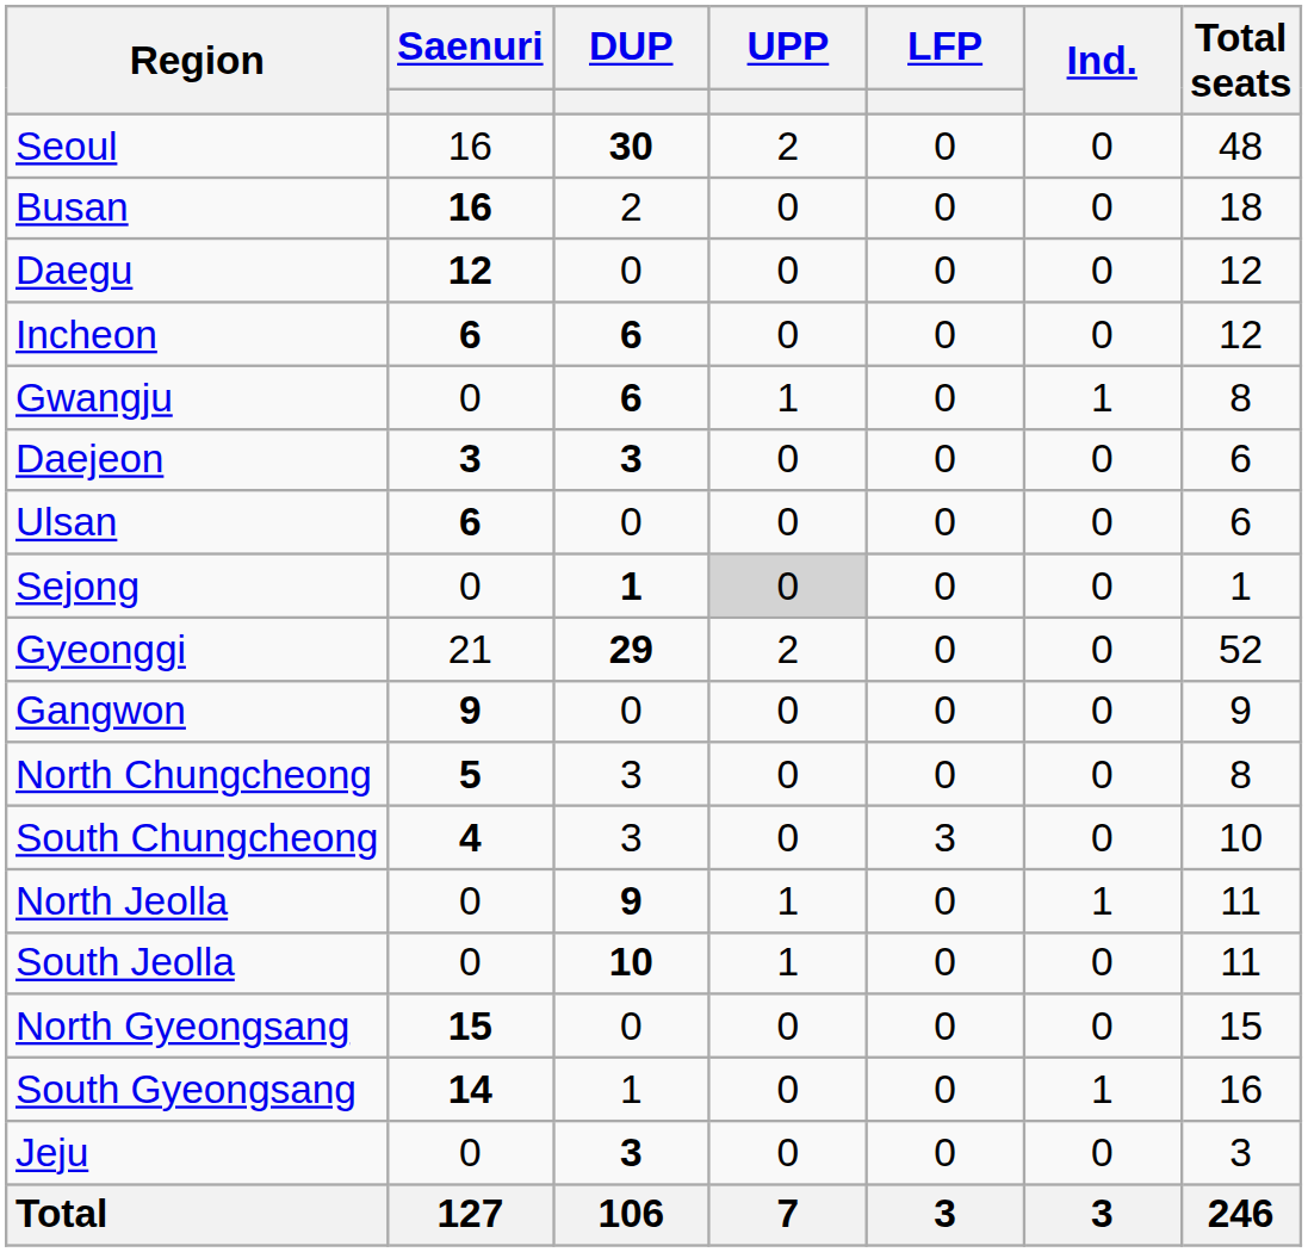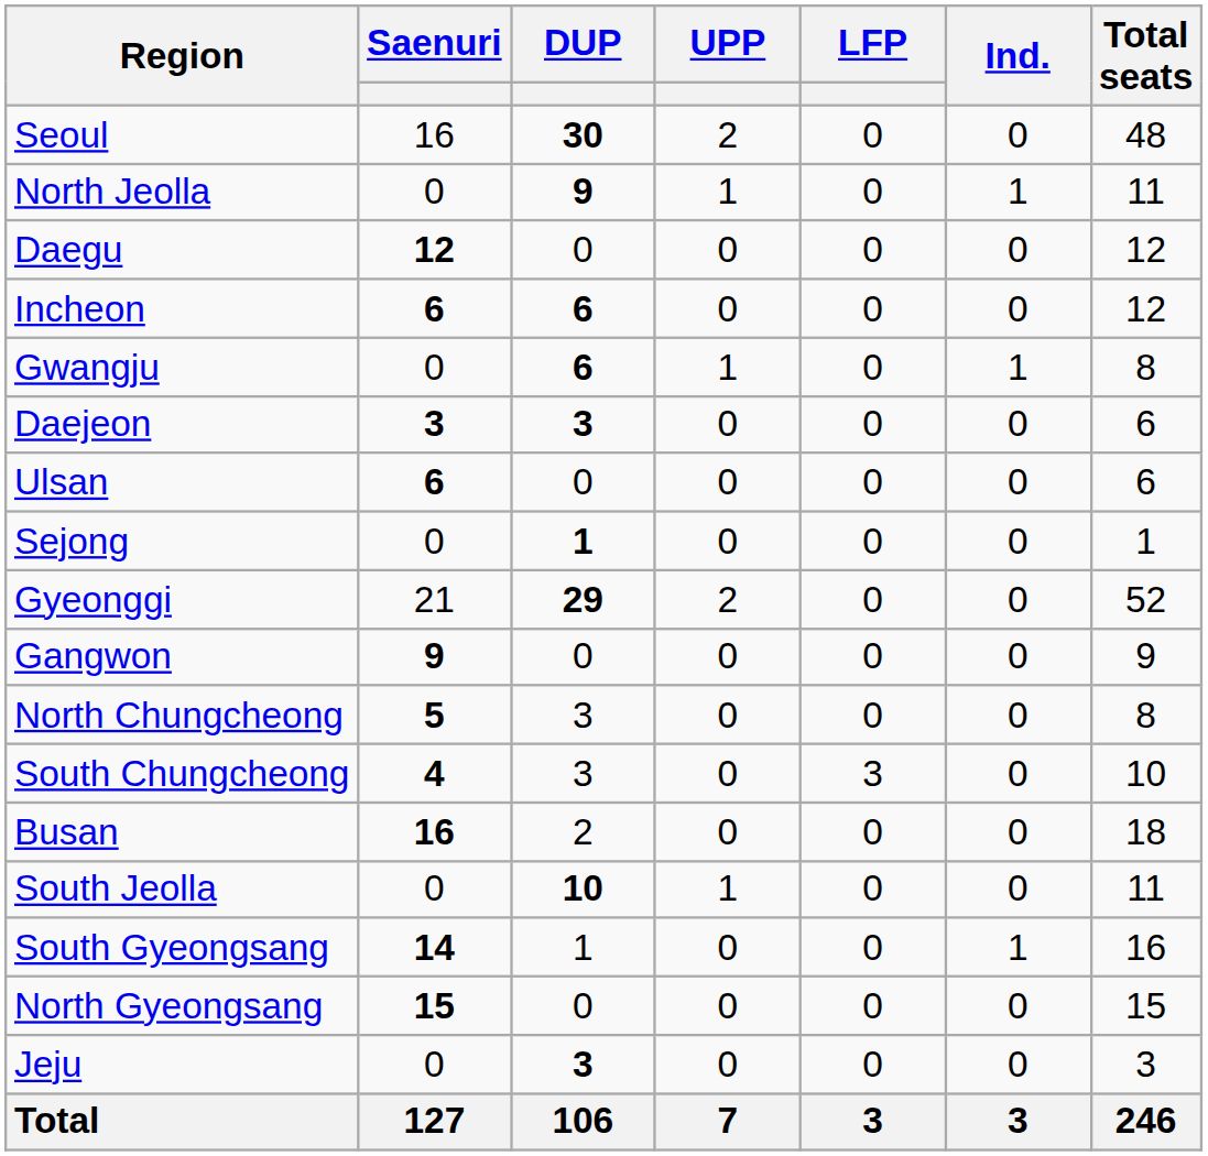rows swapped: Busan <-> North Jeolla
Sejong | UPP: lightgrey background -> no background
rows swapped: North Gyeongsang <-> South Gyeongsang
